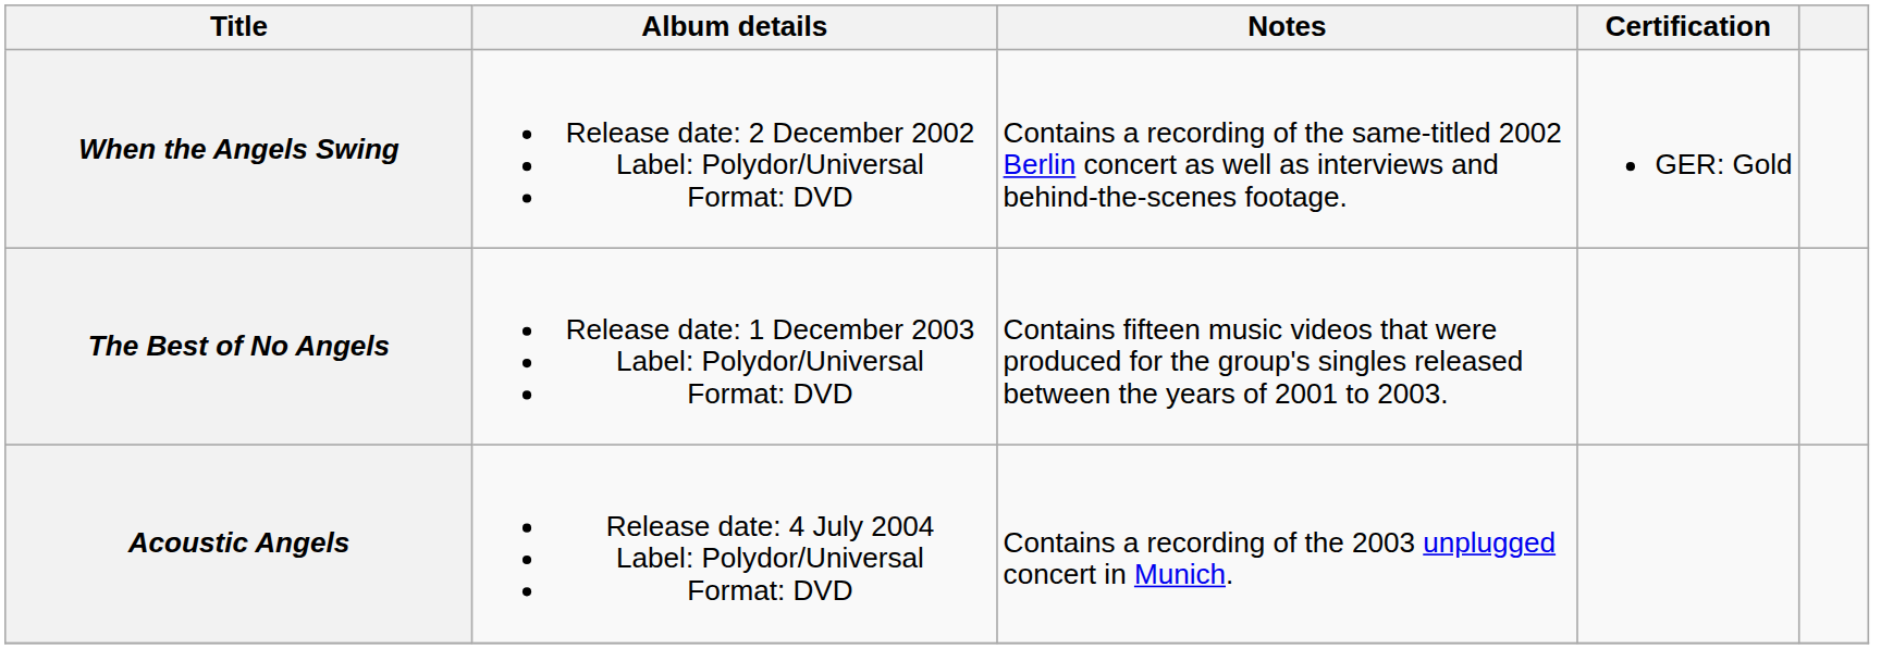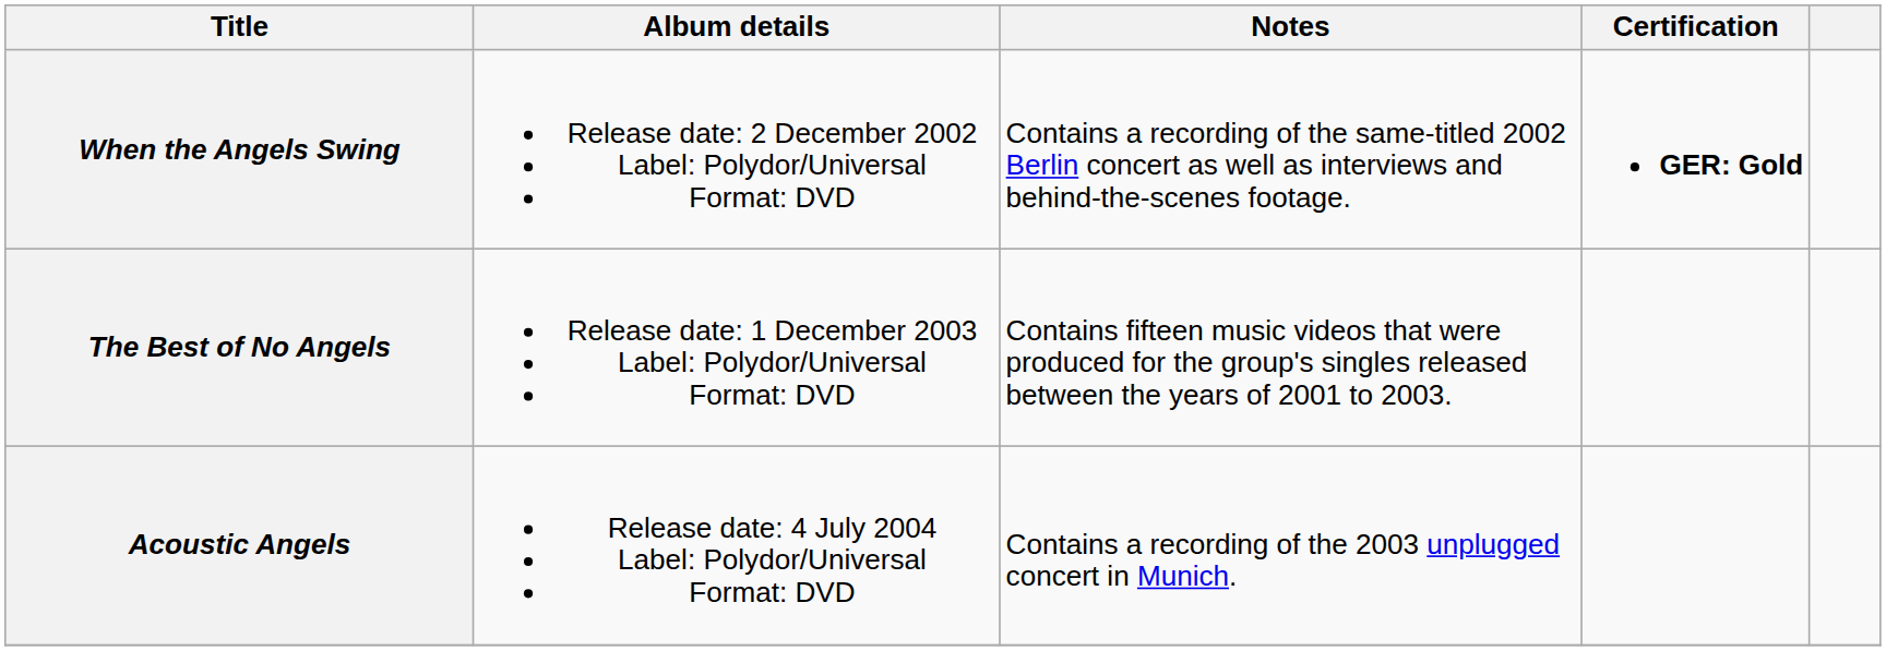When the Angels Swing | Certification: normal -> bold
